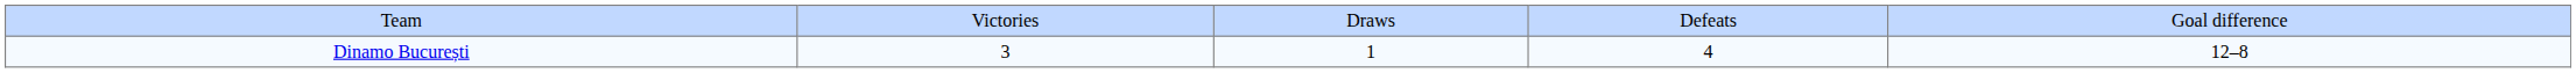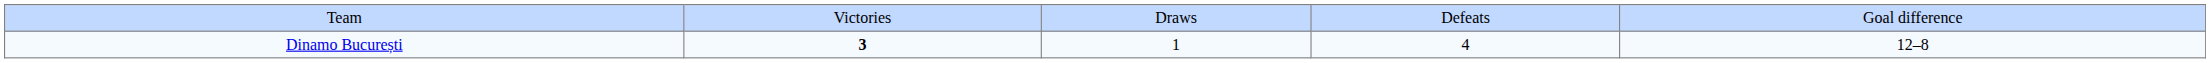Dinamo București | column 2: normal -> bold
